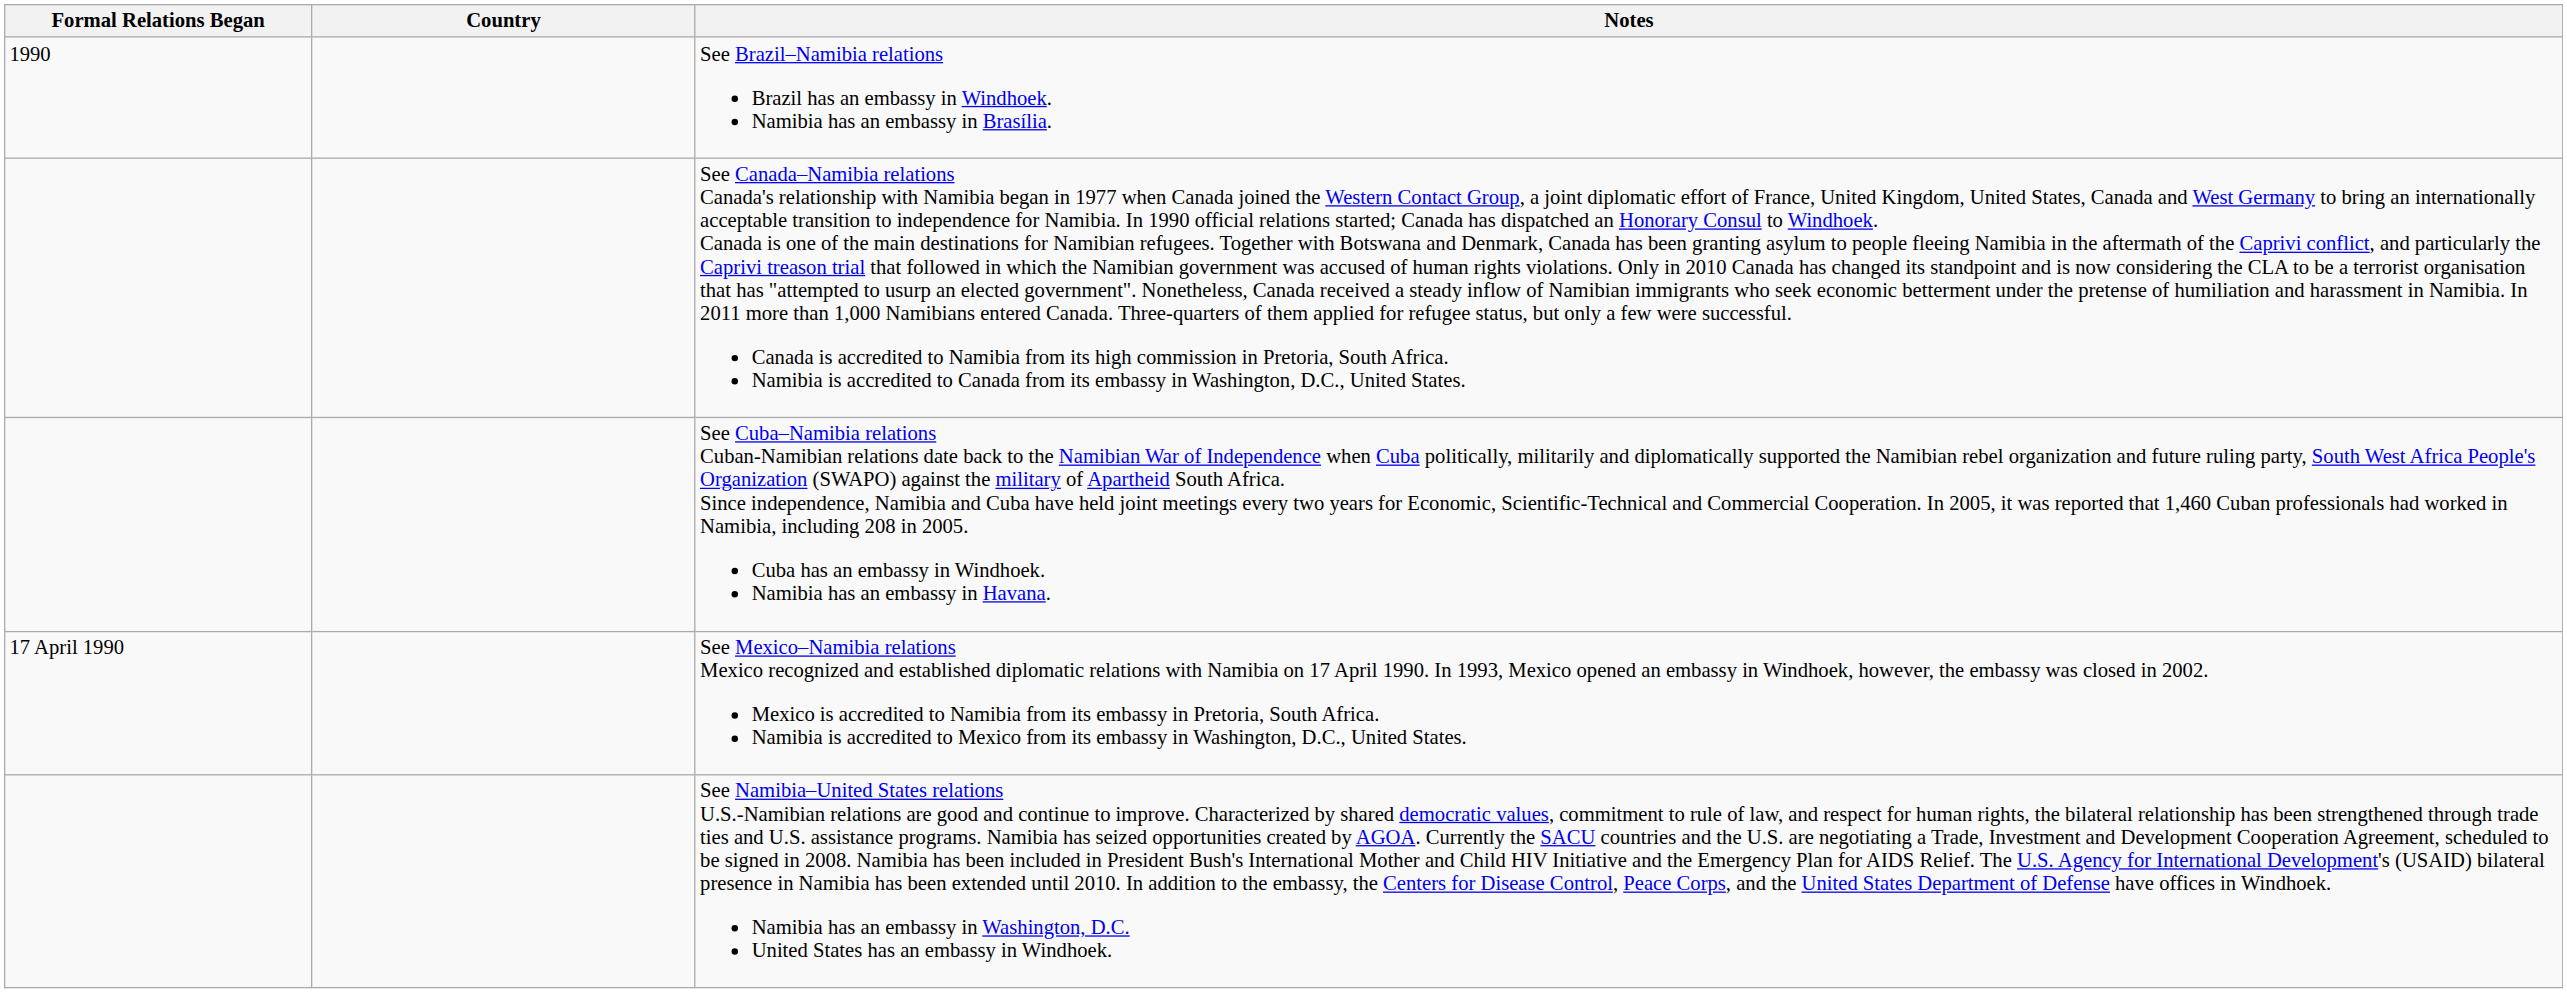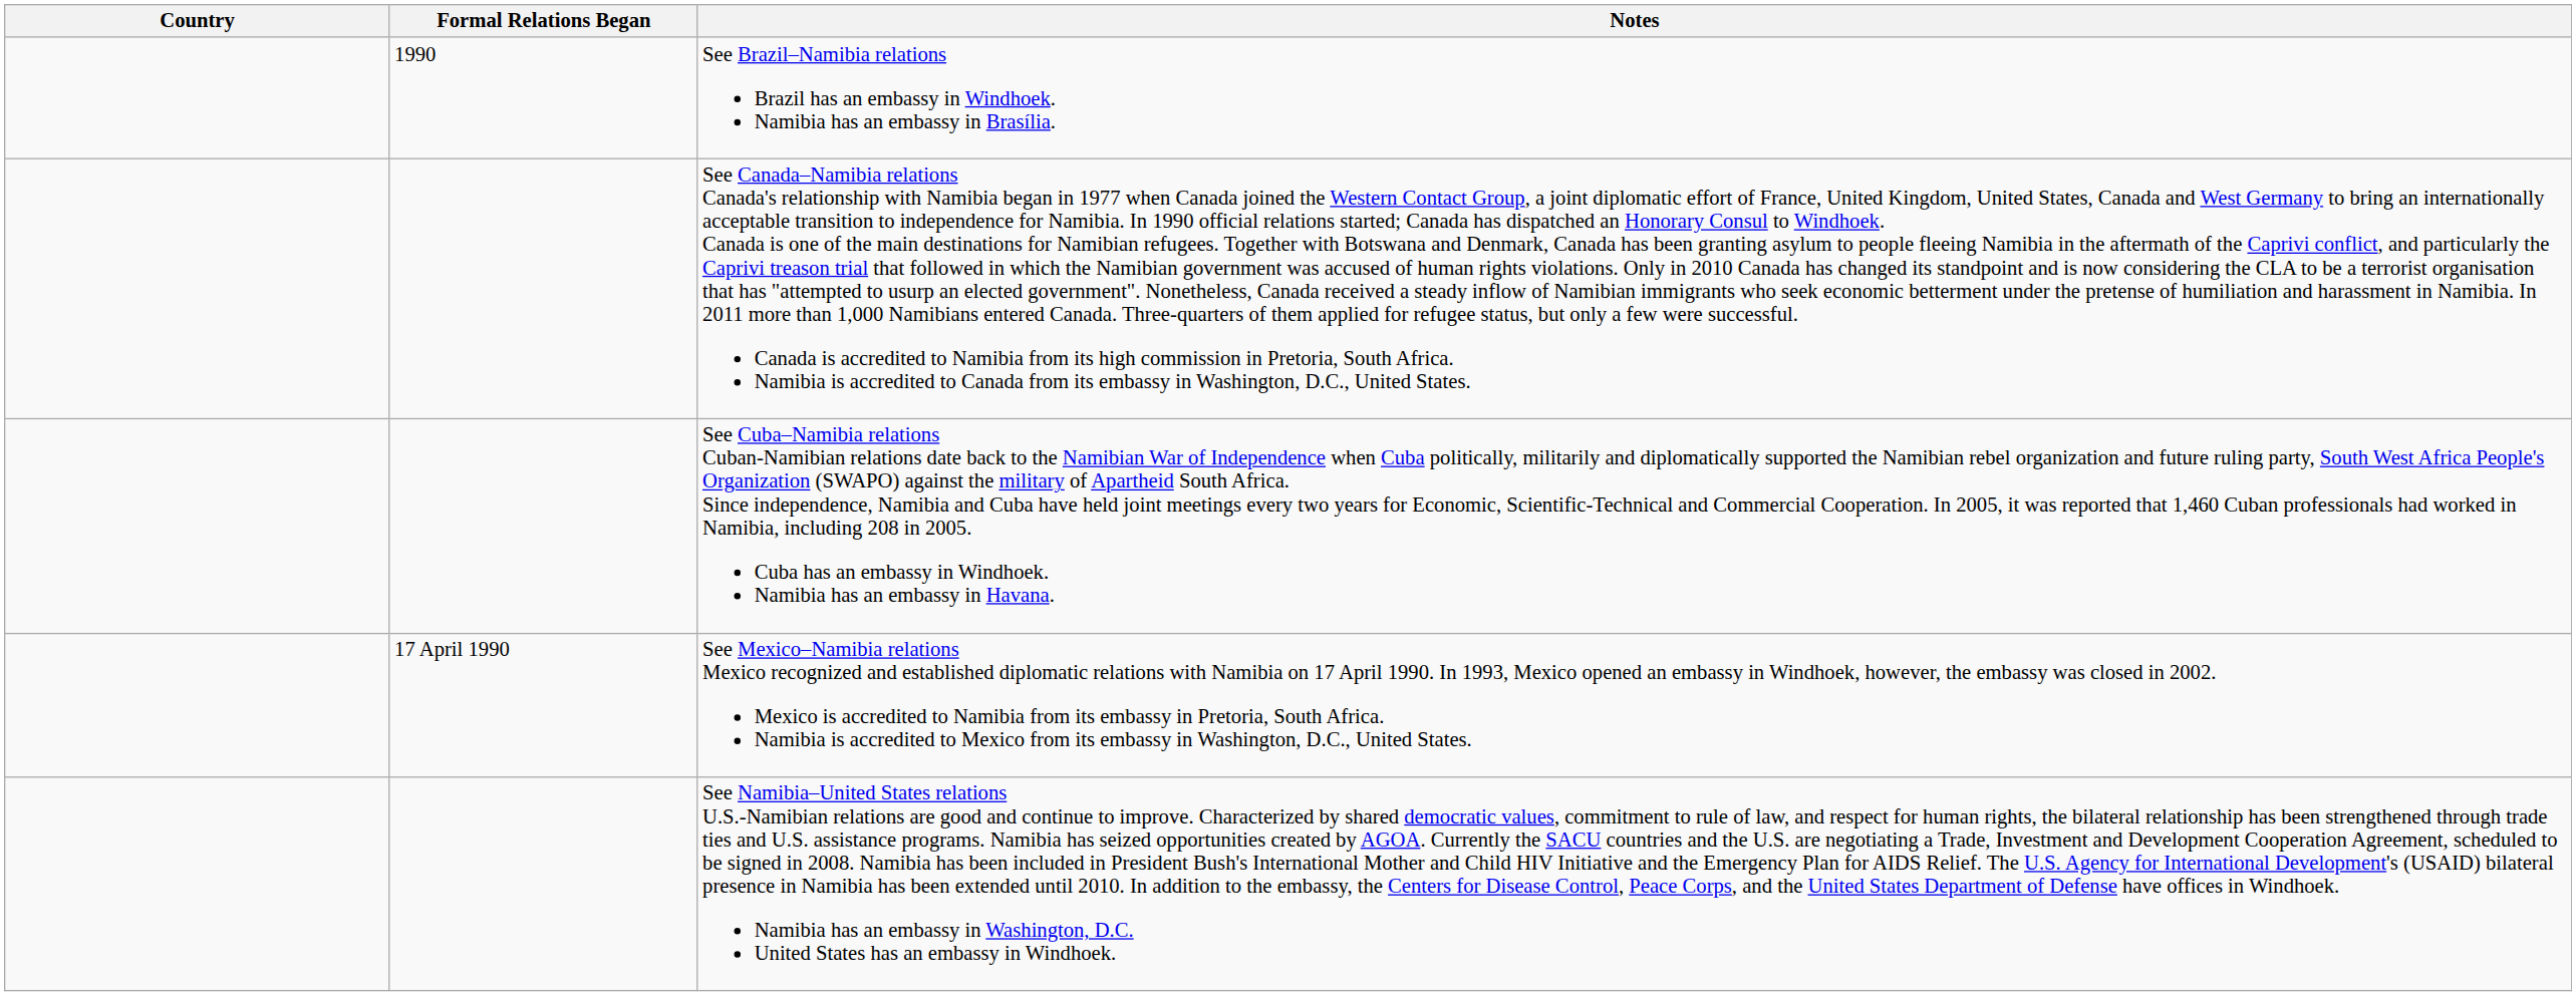columns swapped: Country <-> Formal Relations Began
